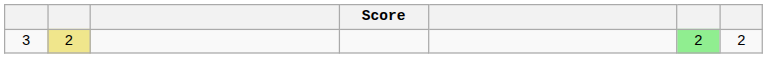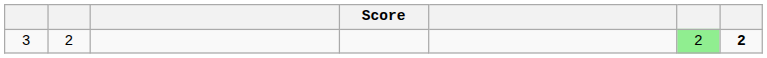3 | column 2: khaki background -> no background
3 | column 7: normal -> bold
